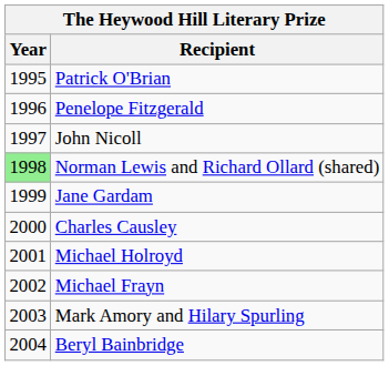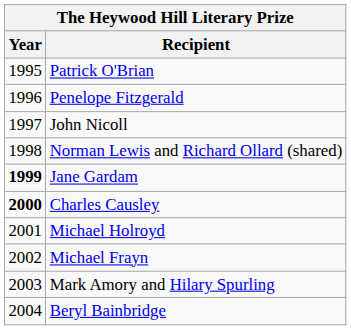Norman Lewis and Richard Ollard (shared) | Year: lightgreen background -> no background
Jane Gardam | Year: normal -> bold
Charles Causley | Year: normal -> bold
